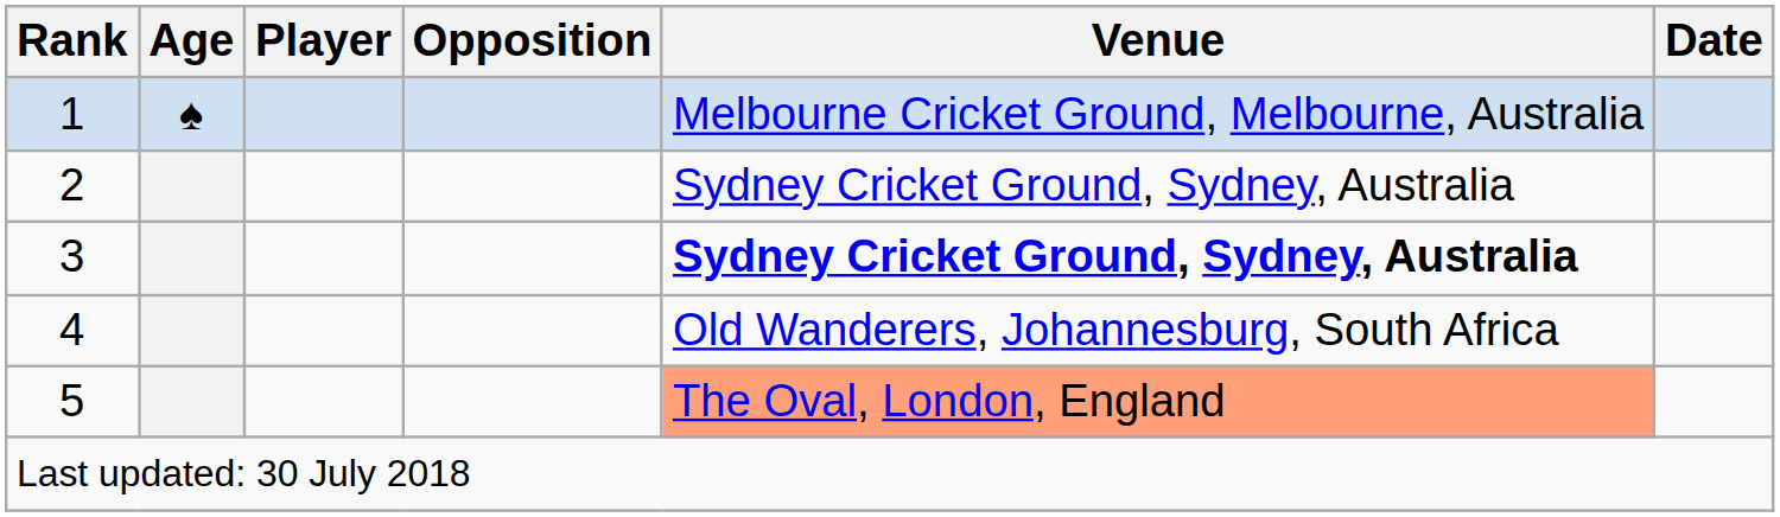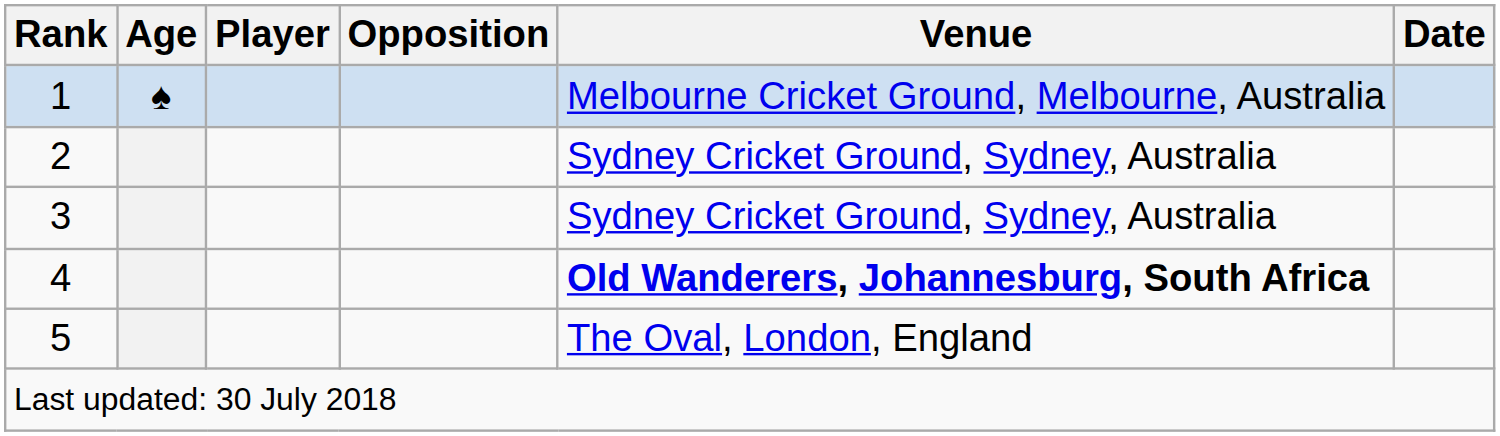3 | Venue: bold -> normal
4 | Venue: normal -> bold
5 | Venue: lightsalmon background -> no background
